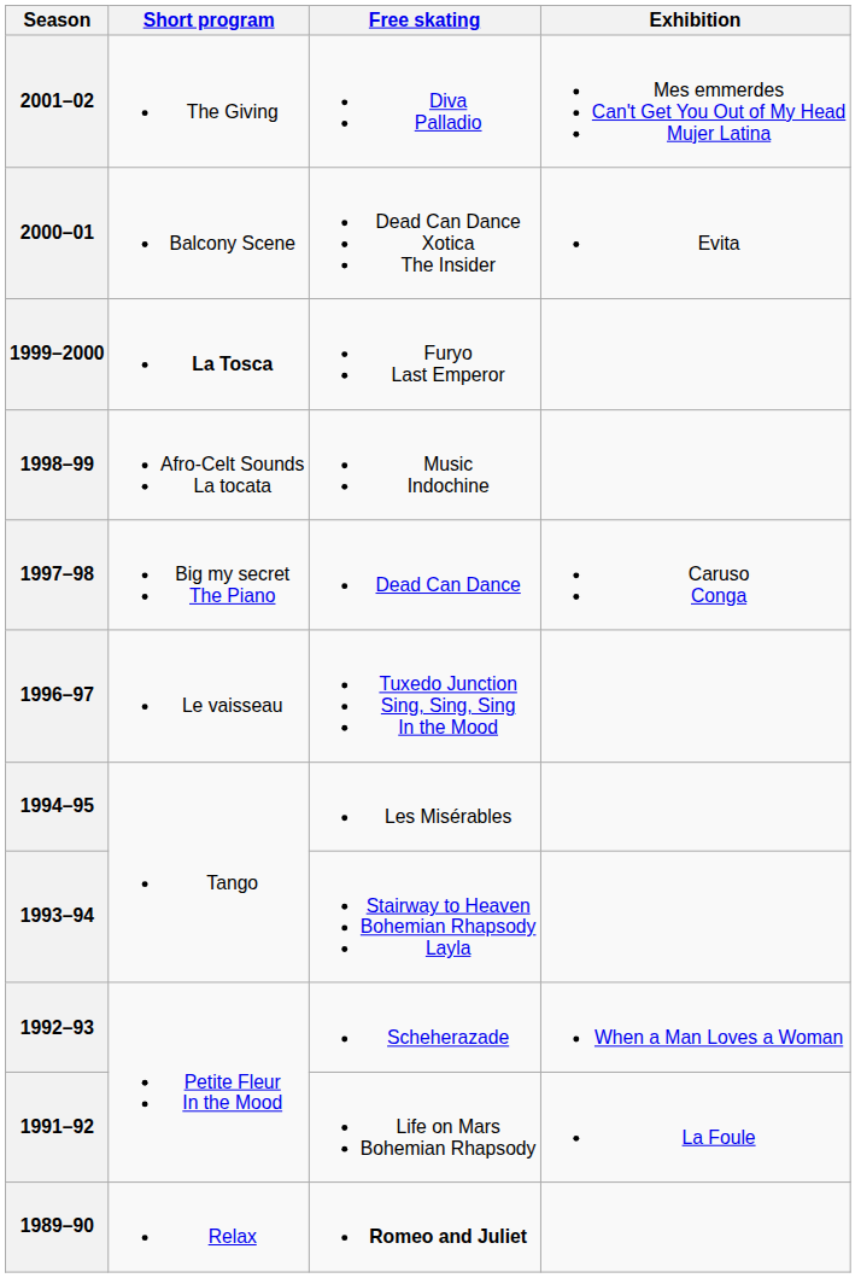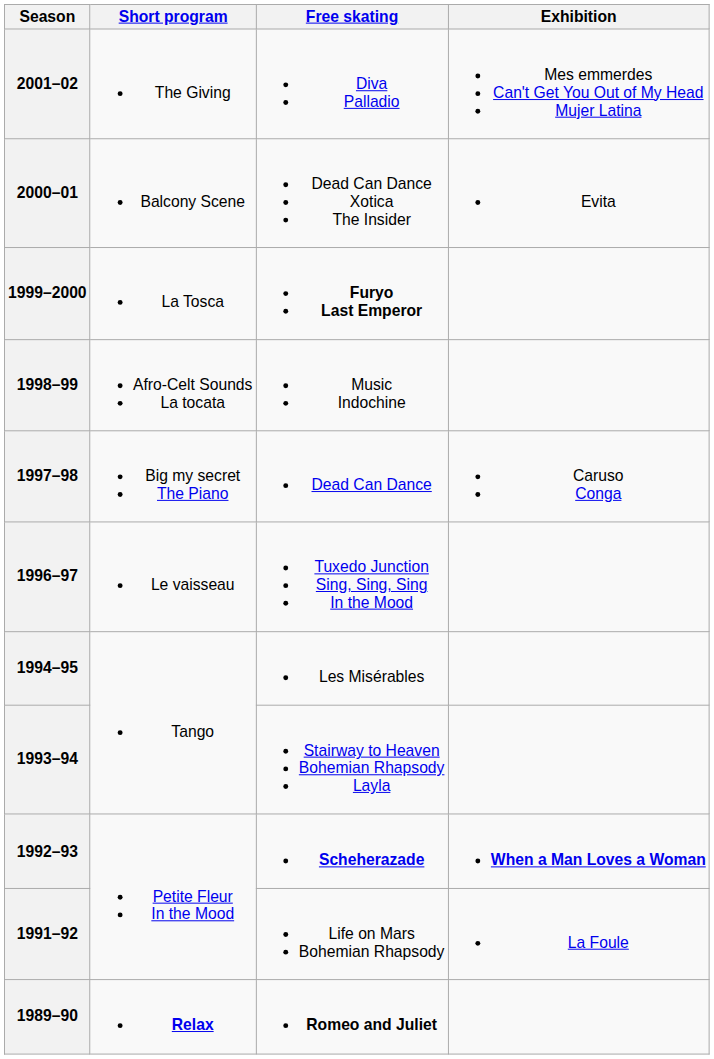1999–2000 | Short program: bold -> normal
1999–2000 | Free skating: normal -> bold
1992–93 | Free skating: normal -> bold
1992–93 | Exhibition: normal -> bold
1989–90 | Short program: normal -> bold
